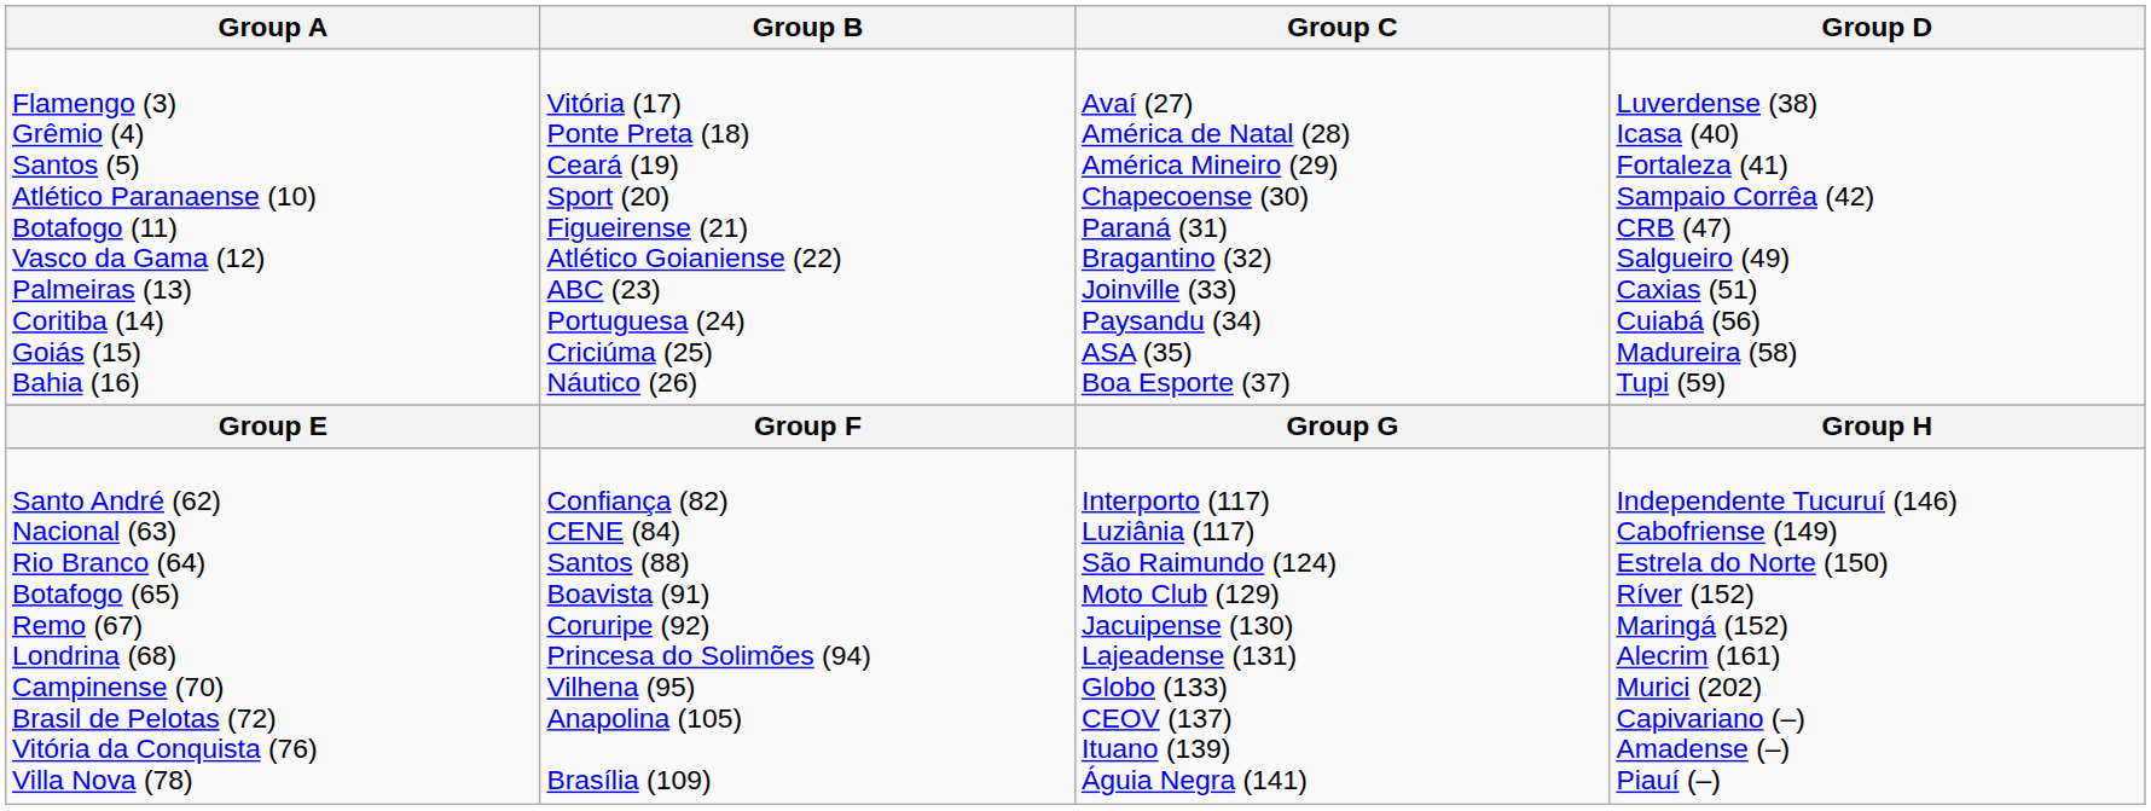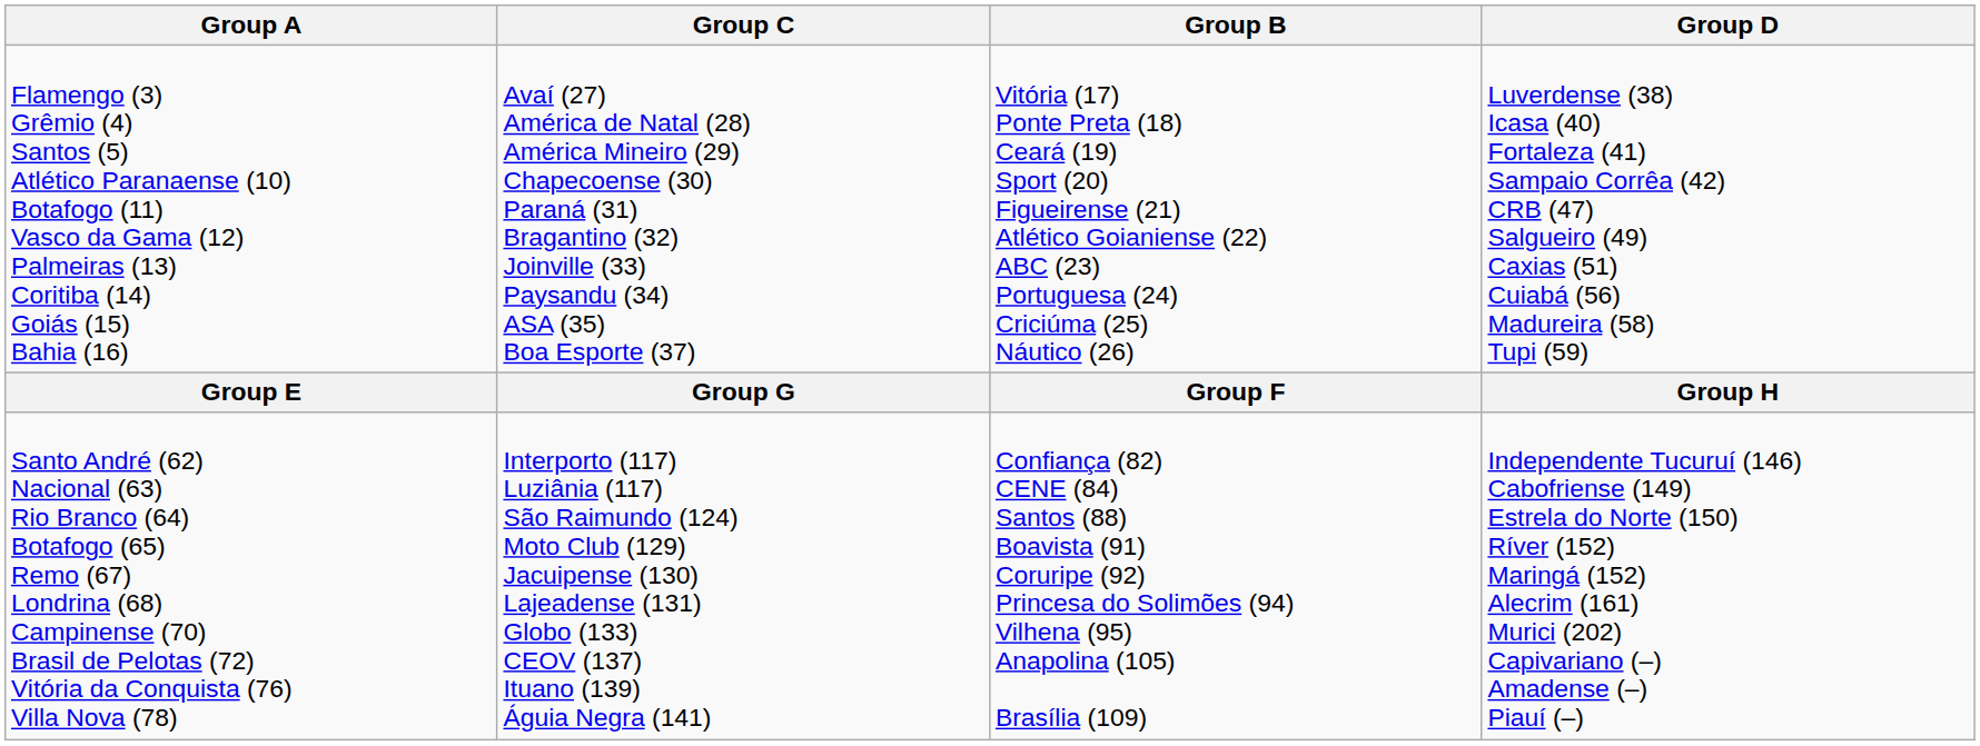columns swapped: Group B <-> Group C
